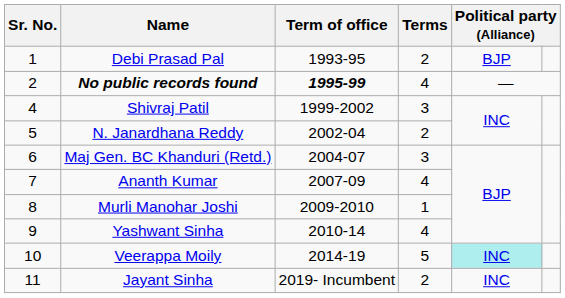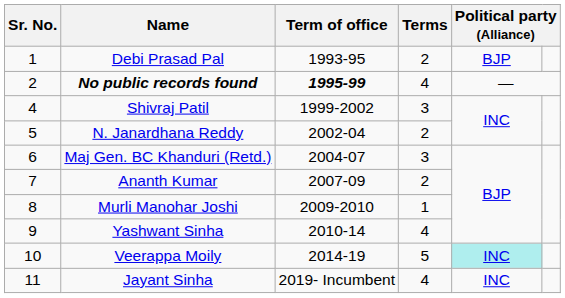Ananth Kumar | Terms: 4 -> 2
Jayant Sinha | Terms: 2 -> 4
